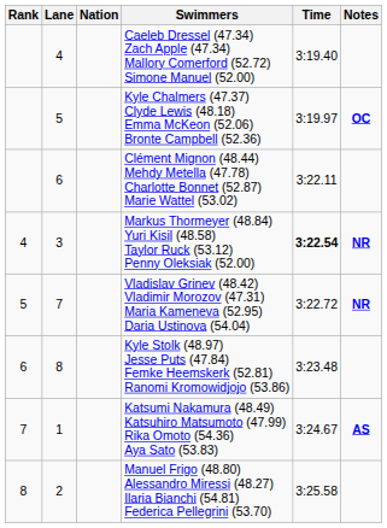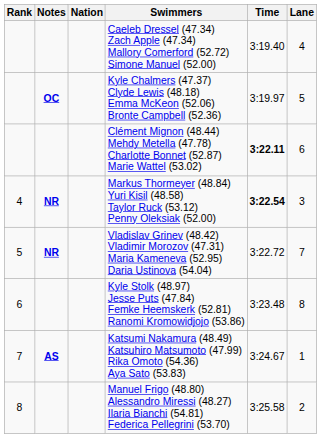columns swapped: Lane <-> Notes
row 4 | Time: normal -> bold
